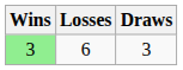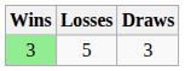row 2 | Losses: 6 -> 5
